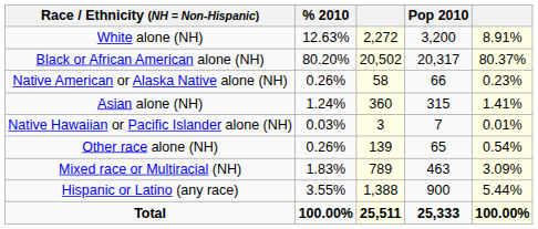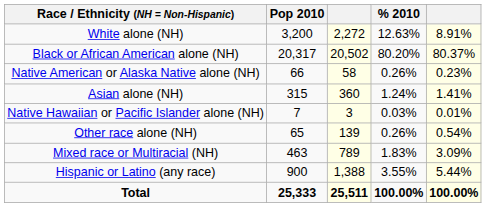columns swapped: Pop 2010 <-> % 2010
